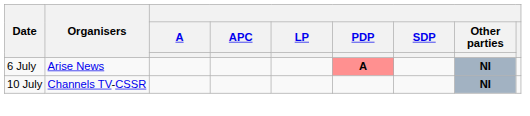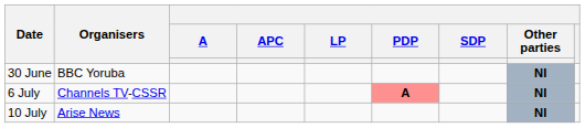+ row: 30 June | BBC Yoruba | NI
6 July | Organisers: Arise News -> Channels TV-CSSR
10 July | Organisers: Channels TV-CSSR -> Arise News
